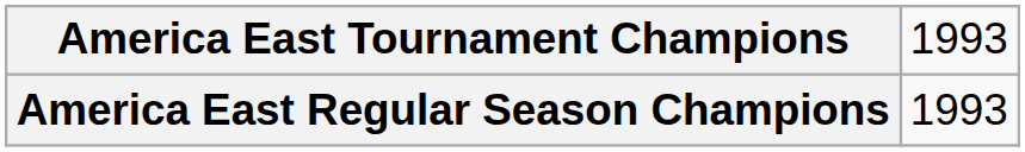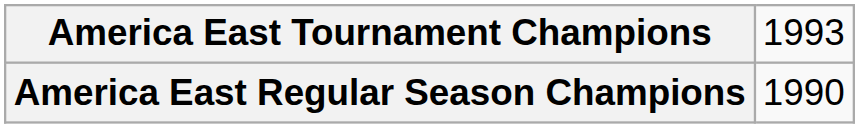America East Regular Season Champions | column 2: 1993 -> 1990
